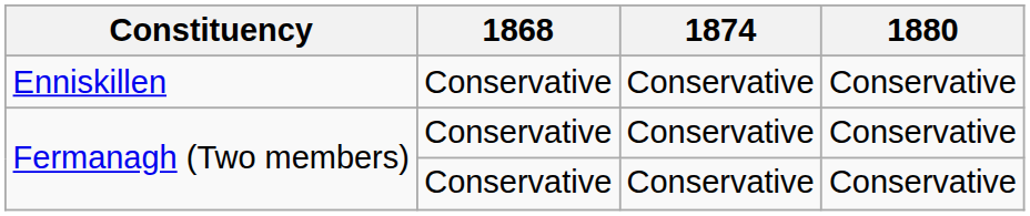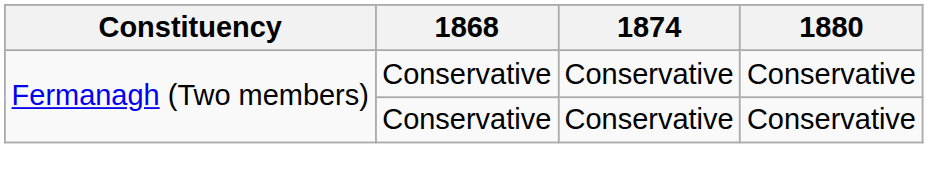- row: Enniskillen | Conservative | Conservative | Conservative
